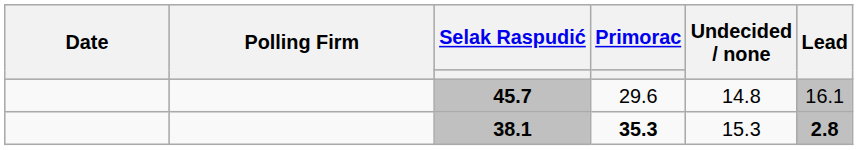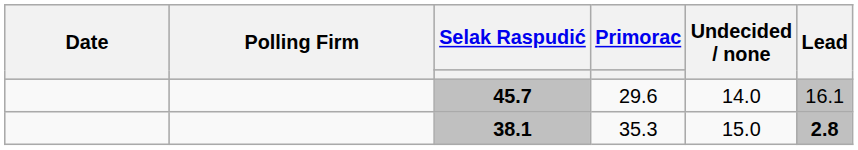45.7 | Undecided / none: 14.8 -> 14.0
38.1 | Primorac: bold -> normal
38.1 | Undecided / none: 15.3 -> 15.0
